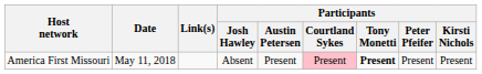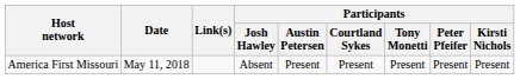America First Missouri | Participants / Courtland Sykes: pink background -> no background
America First Missouri | Participants / Tony Monetti: bold -> normal
